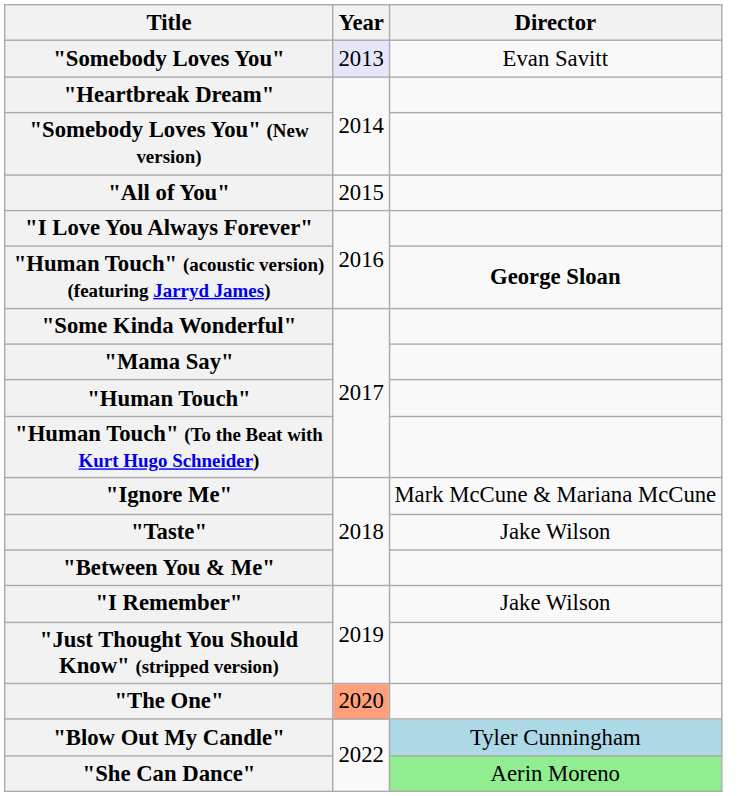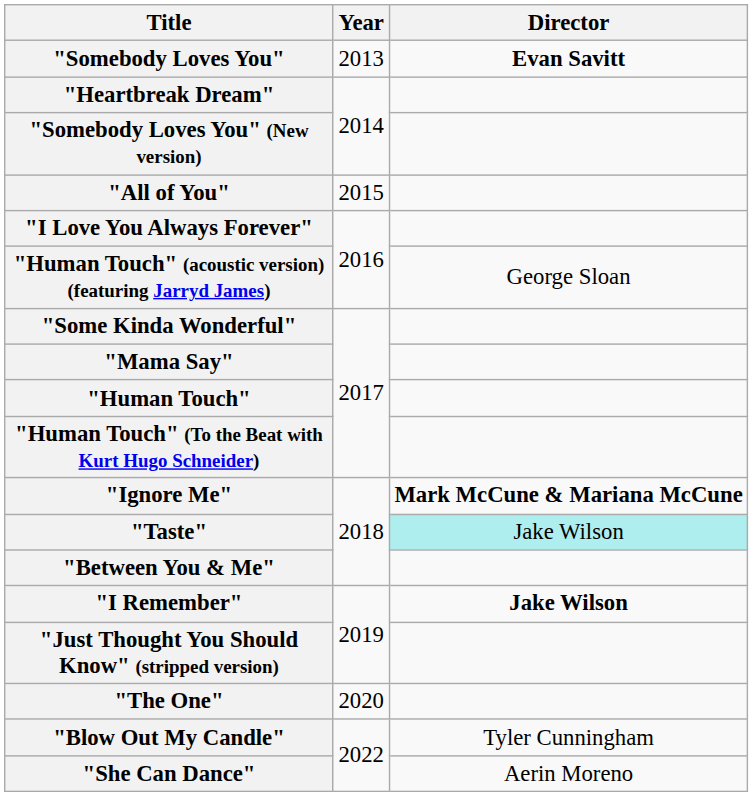"Somebody Loves You" | Year: lavender background -> no background
"Somebody Loves You" | Director: normal -> bold
"Human Touch" (acoustic version) (featuring Jarryd James) | Director: bold -> normal
"Ignore Me" | Director: normal -> bold
"Taste" | Director: no background -> paleturquoise background
"I Remember" | Director: normal -> bold
"The One" | Year: lightsalmon background -> no background
"Blow Out My Candle" | Director: lightblue background -> no background
"She Can Dance" | Director: lightgreen background -> no background
